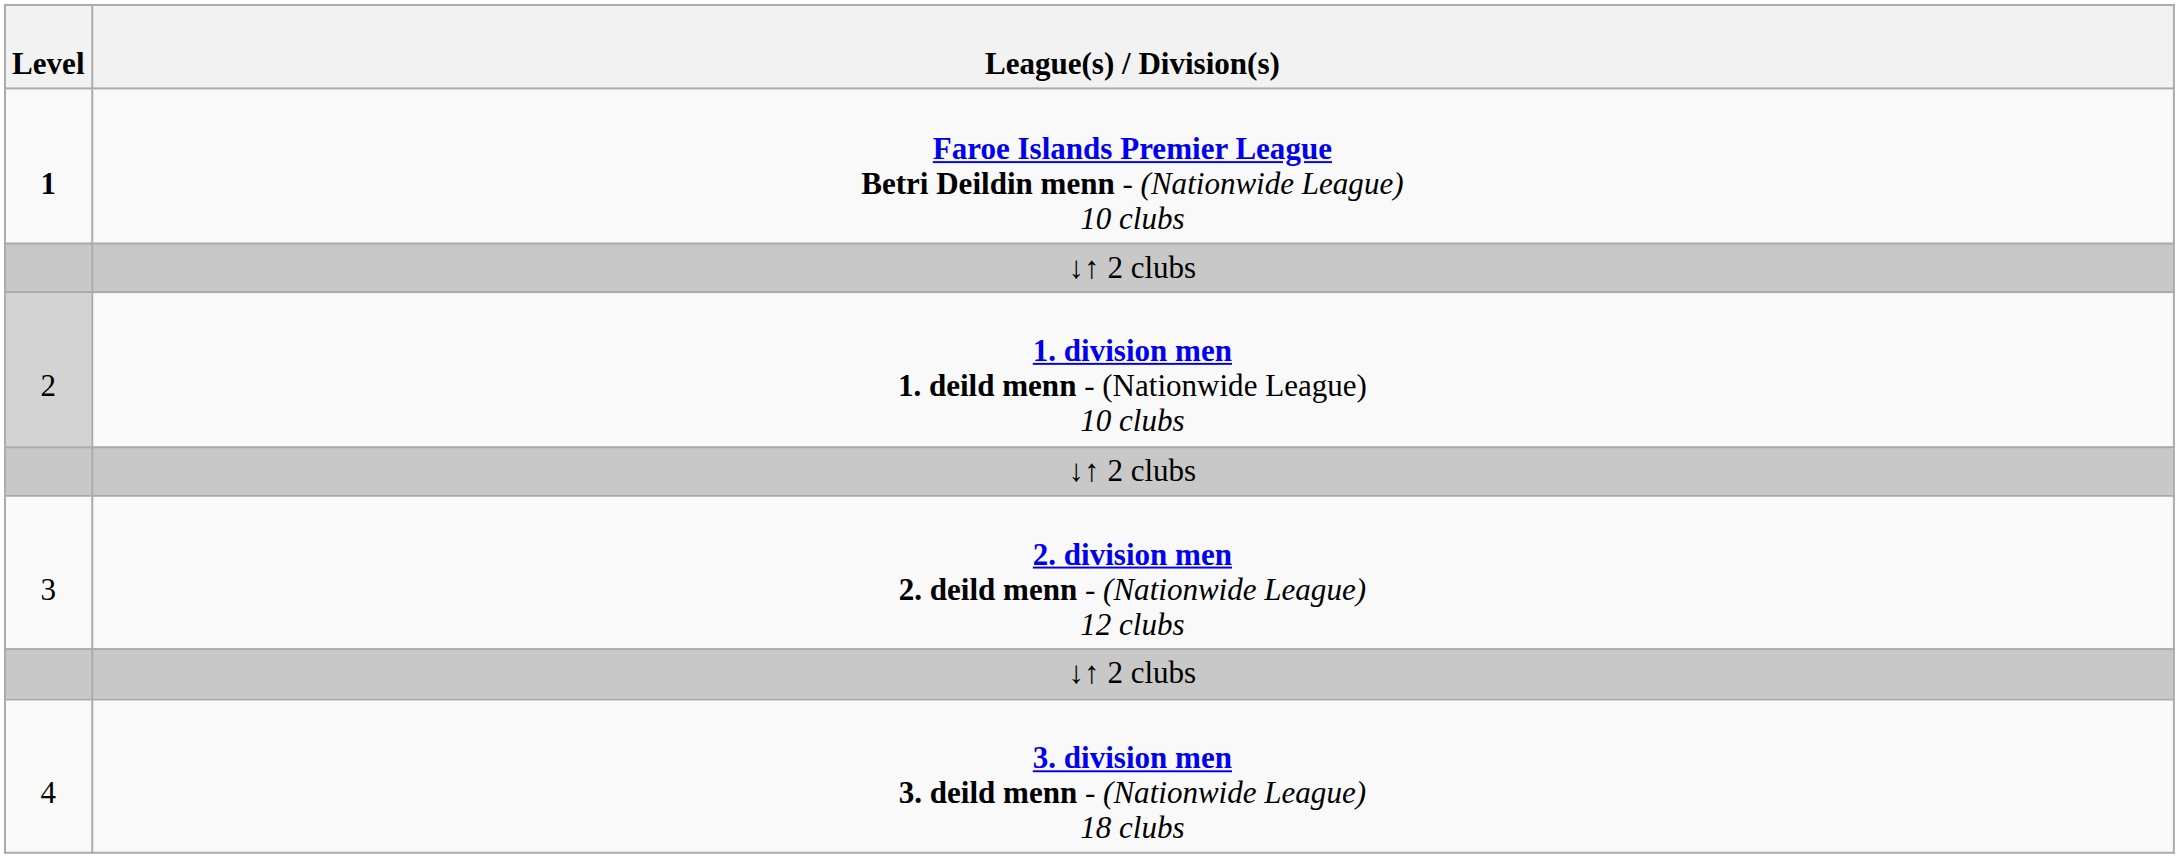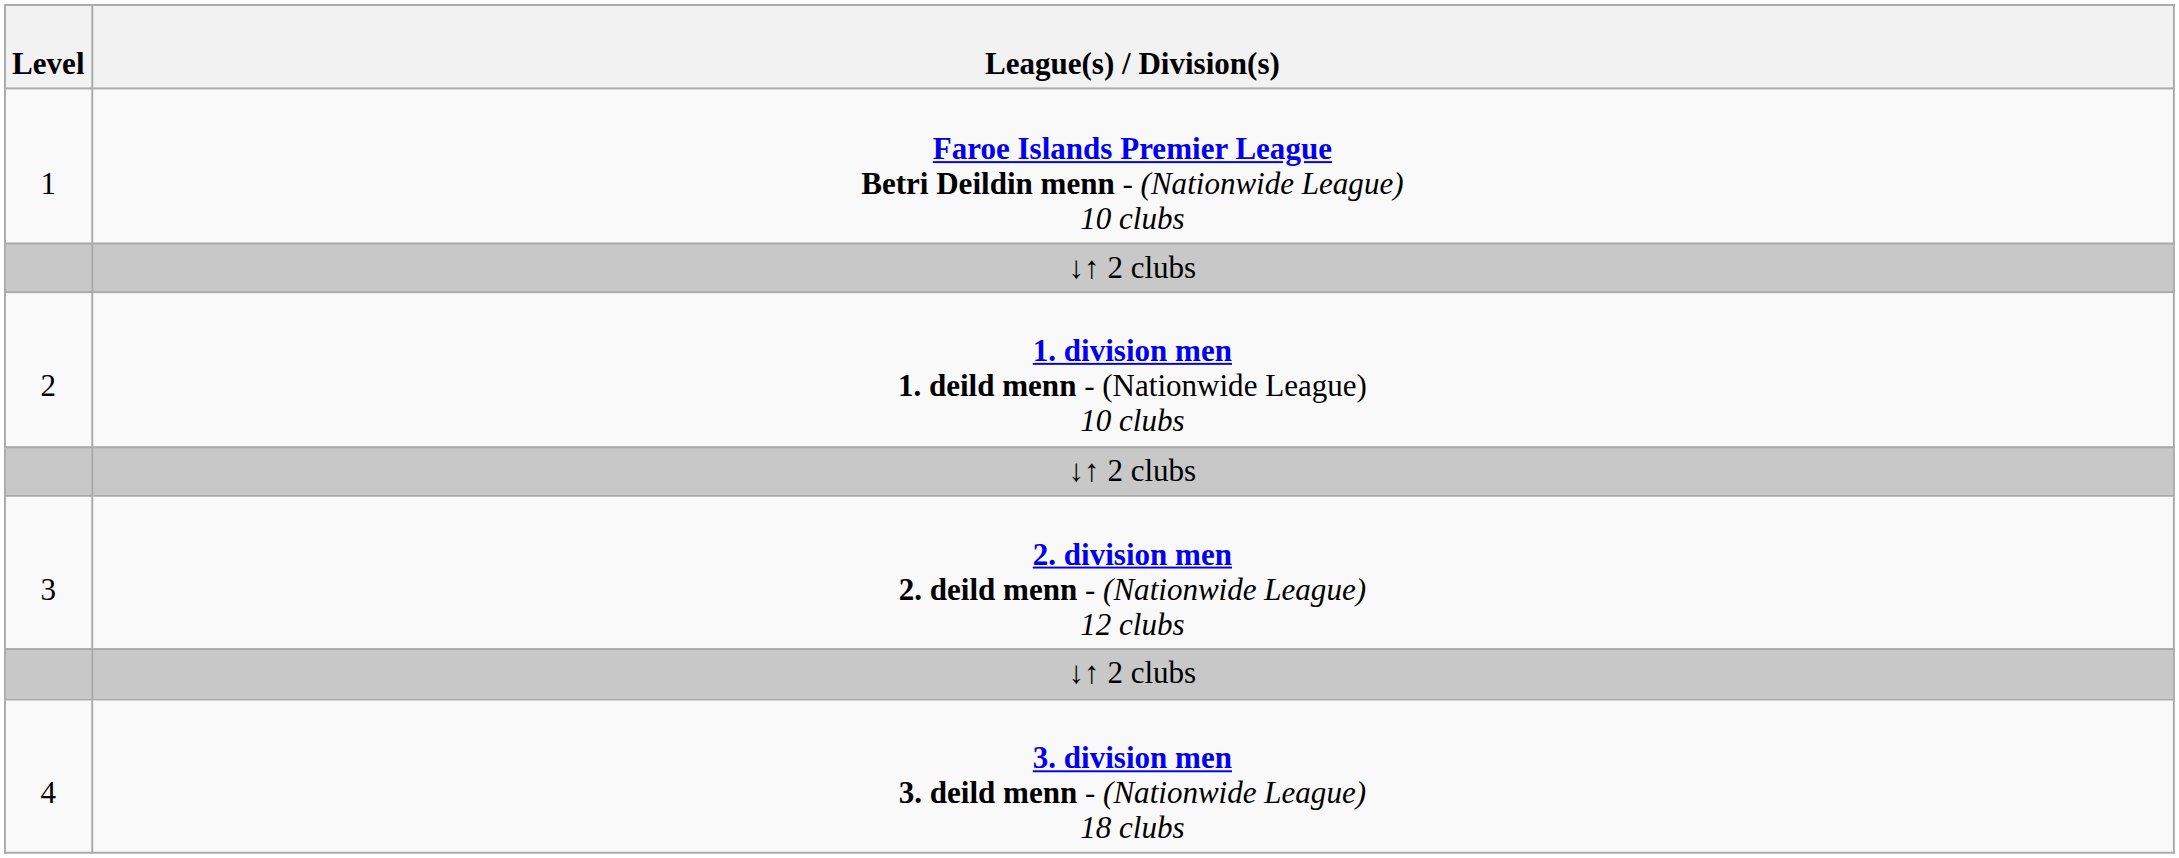1 | Level: bold -> normal
2 | Level: lightgrey background -> no background
